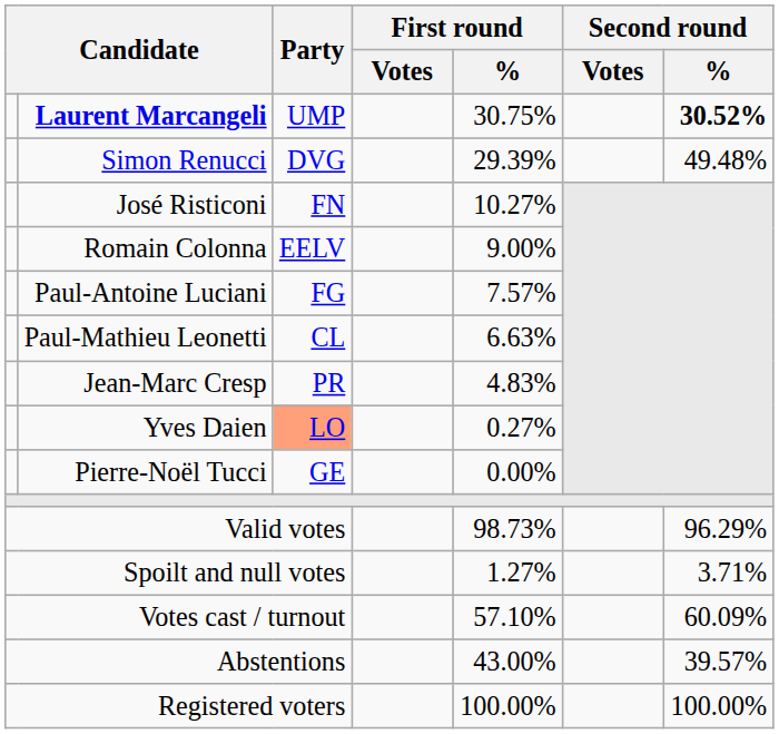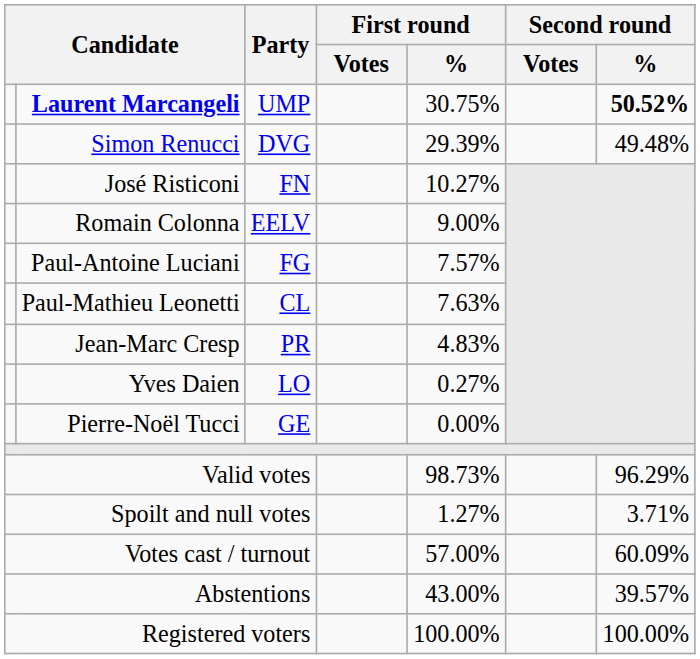Laurent Marcangeli | Second round / %: 30.52% -> 50.52%
Paul-Mathieu Leonetti | First round / %: 6.63% -> 7.63%
Yves Daien | Party: lightsalmon background -> no background
Votes cast / turnout | First round / %: 57.10% -> 57.00%
